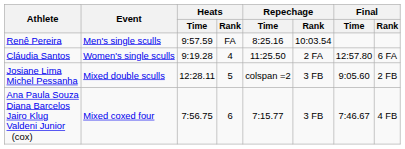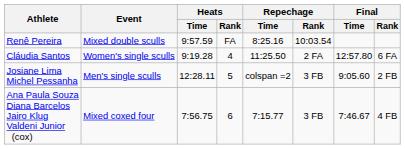Renê Pereira | Event: Men's single sculls -> Mixed double sculls
Josiane Lima Michel Pessanha | Event: Mixed double sculls -> Men's single sculls
